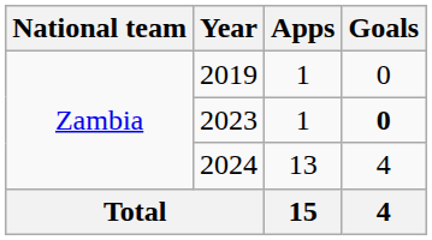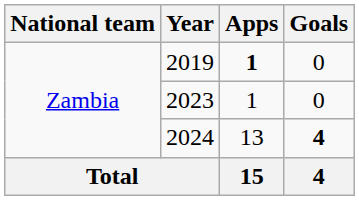2019 | Apps: normal -> bold
2023 | Goals: bold -> normal
2024 | Goals: normal -> bold
